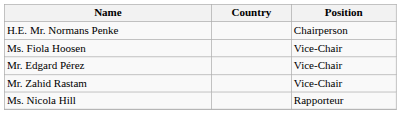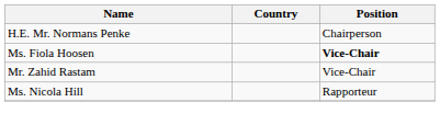Ms. Fiola Hoosen | Position: normal -> bold
- row: Mr. Edgard Pérez | Vice-Chair
